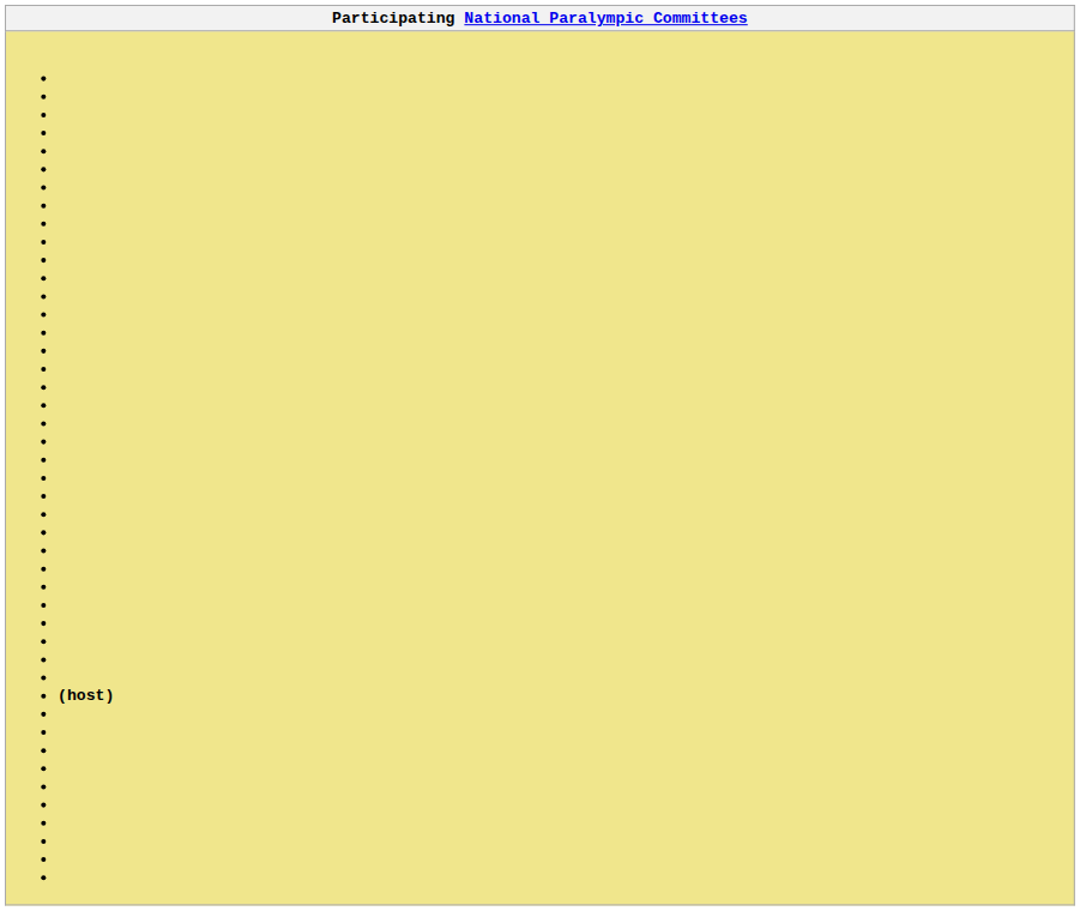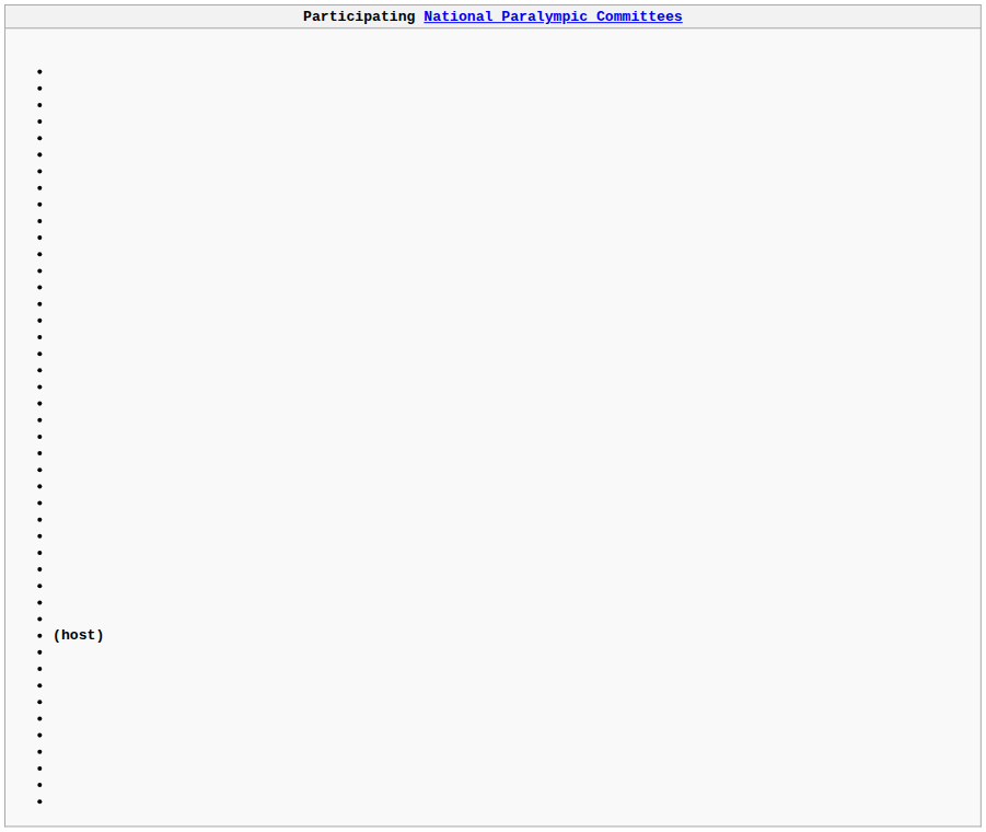row 2 | column 1: khaki background -> no background
